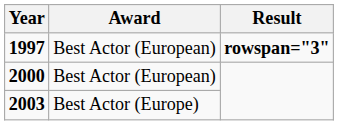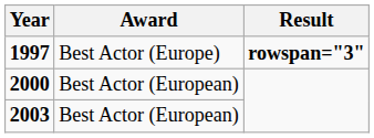1997 | Award: Best Actor (European) -> Best Actor (Europe)
2003 | Award: Best Actor (Europe) -> Best Actor (European)
